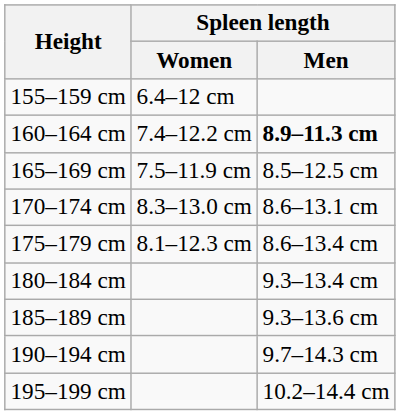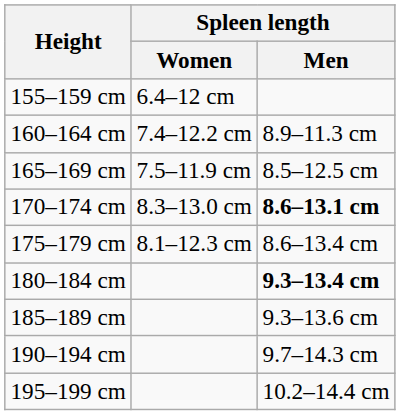160–164 cm | Spleen length / Men: bold -> normal
170–174 cm | Spleen length / Men: normal -> bold
180–184 cm | Spleen length / Men: normal -> bold
